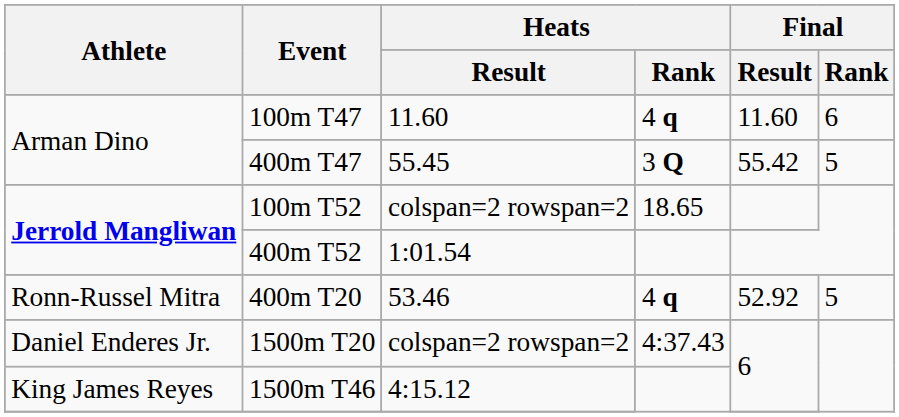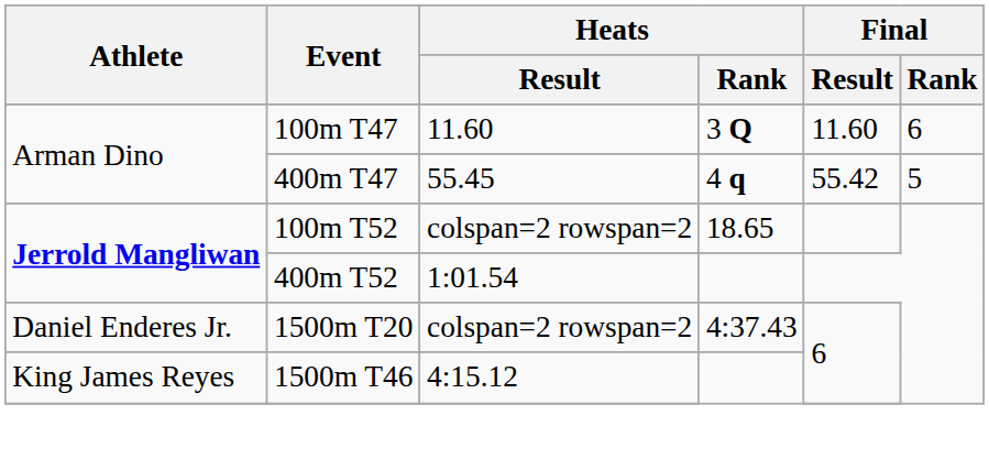100m T47 | Heats / Rank: 4 q -> 3 Q
400m T47 | Heats / Rank: 3 Q -> 4 q
- row: Ronn-Russel Mitra | 400m T20 | 53.46 | 4 q | 52.92 | 5
